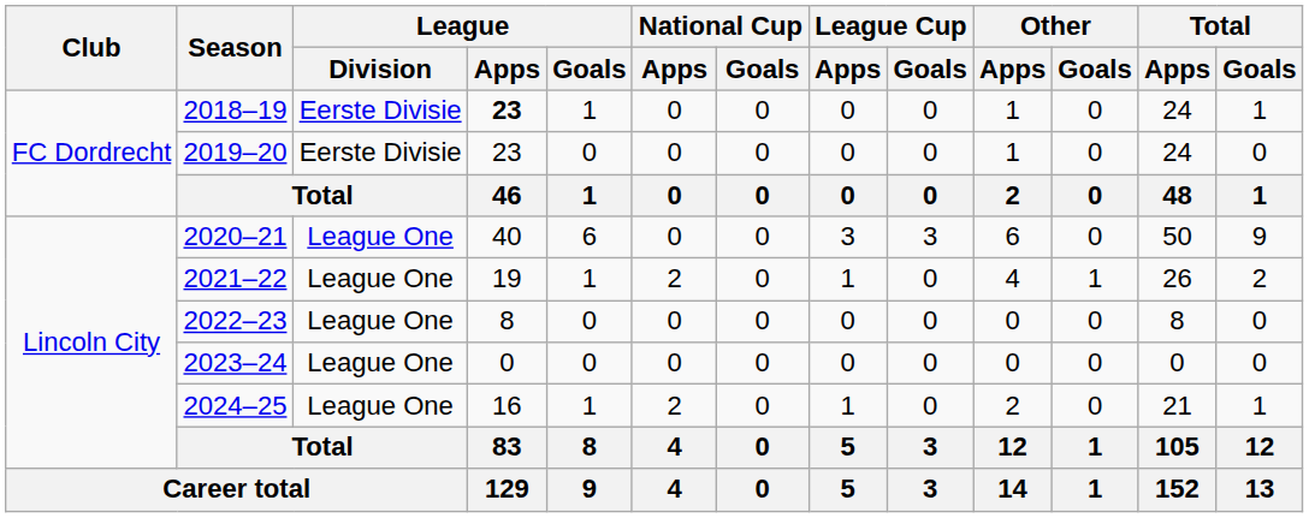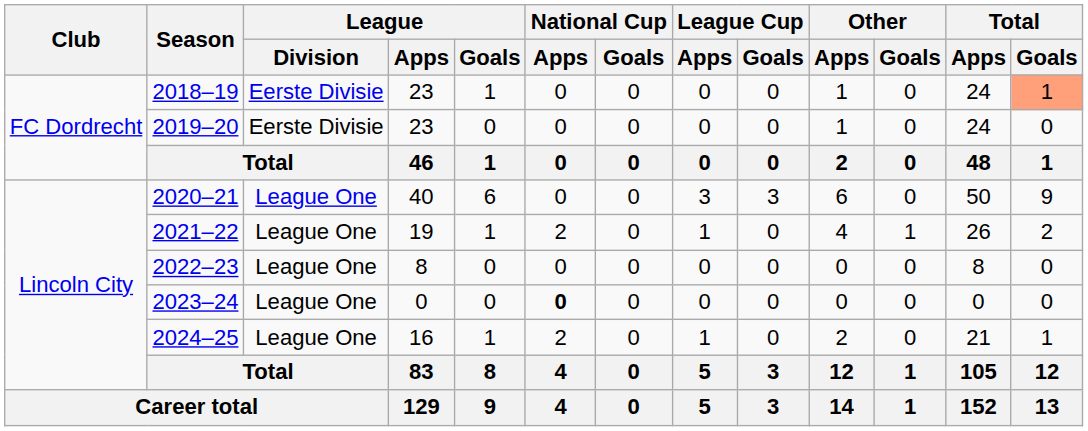2018–19 | League / Apps: bold -> normal
2018–19 | Total / Goals: no background -> lightsalmon background
2023–24 | National Cup / Apps: normal -> bold
